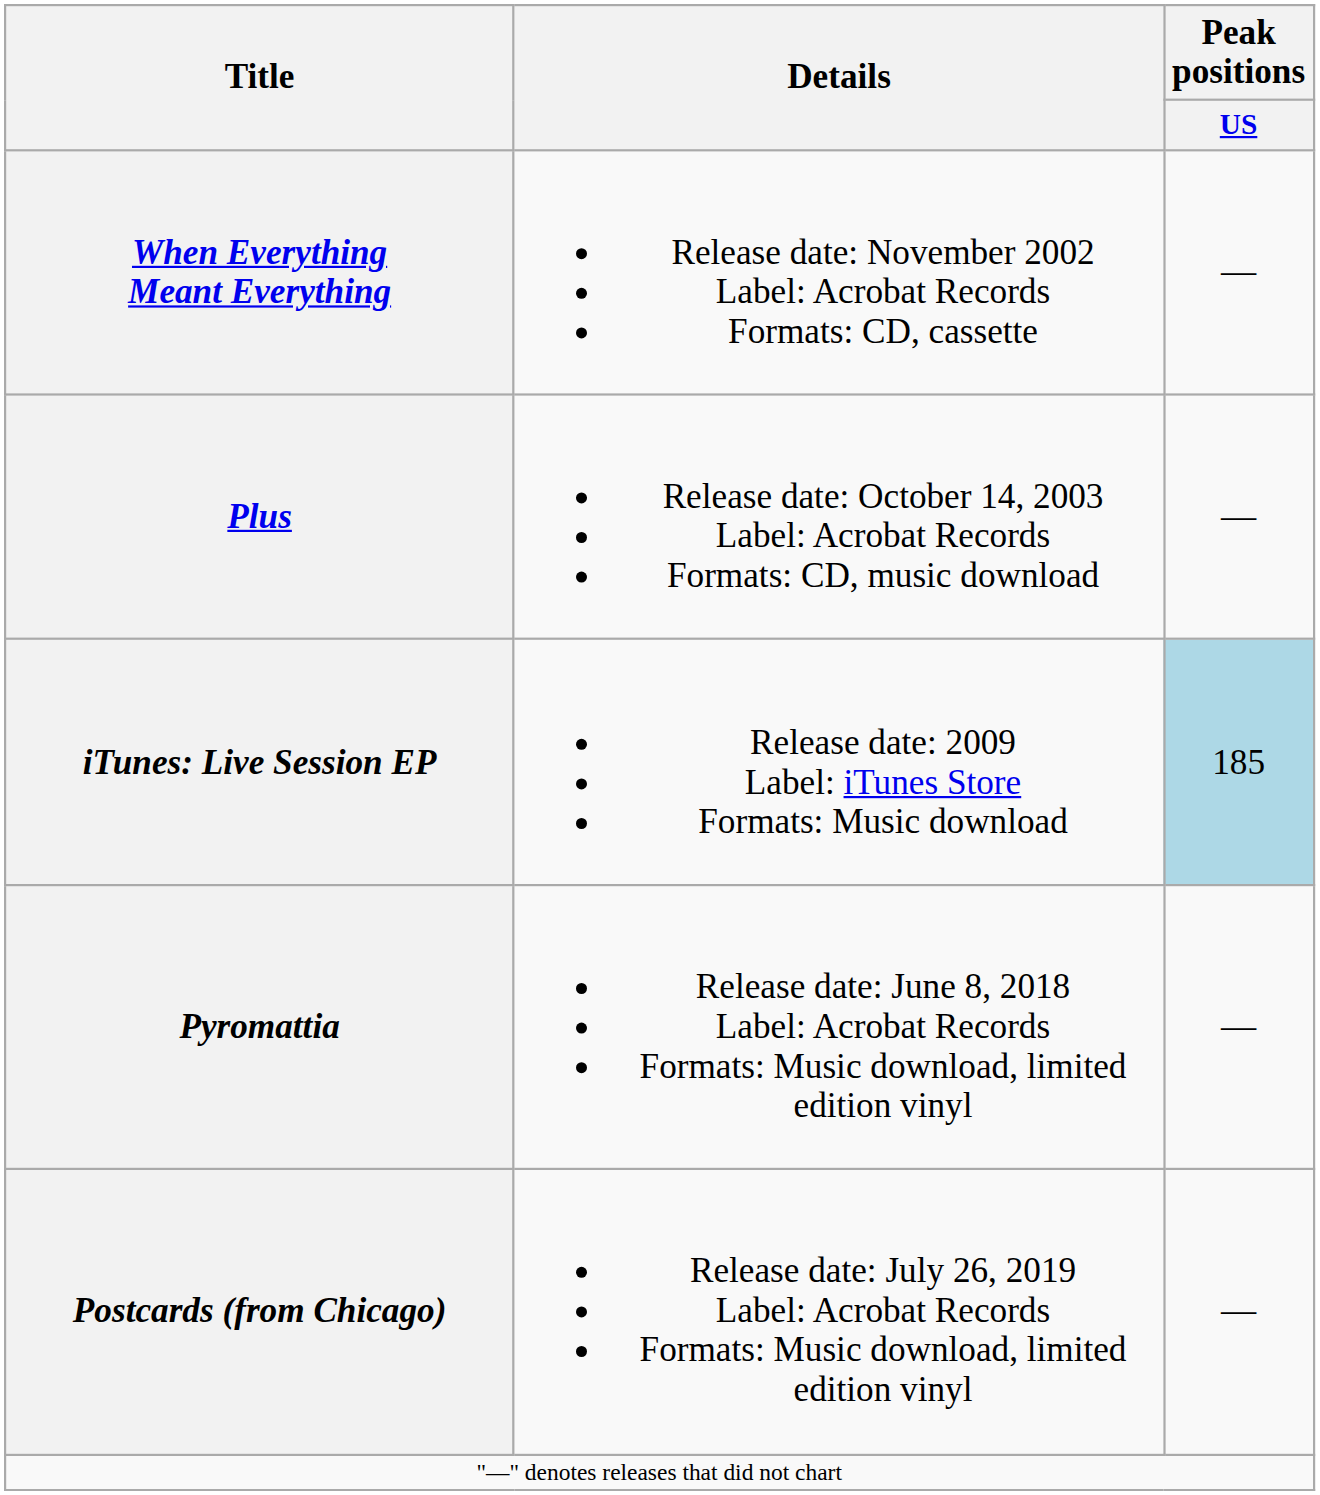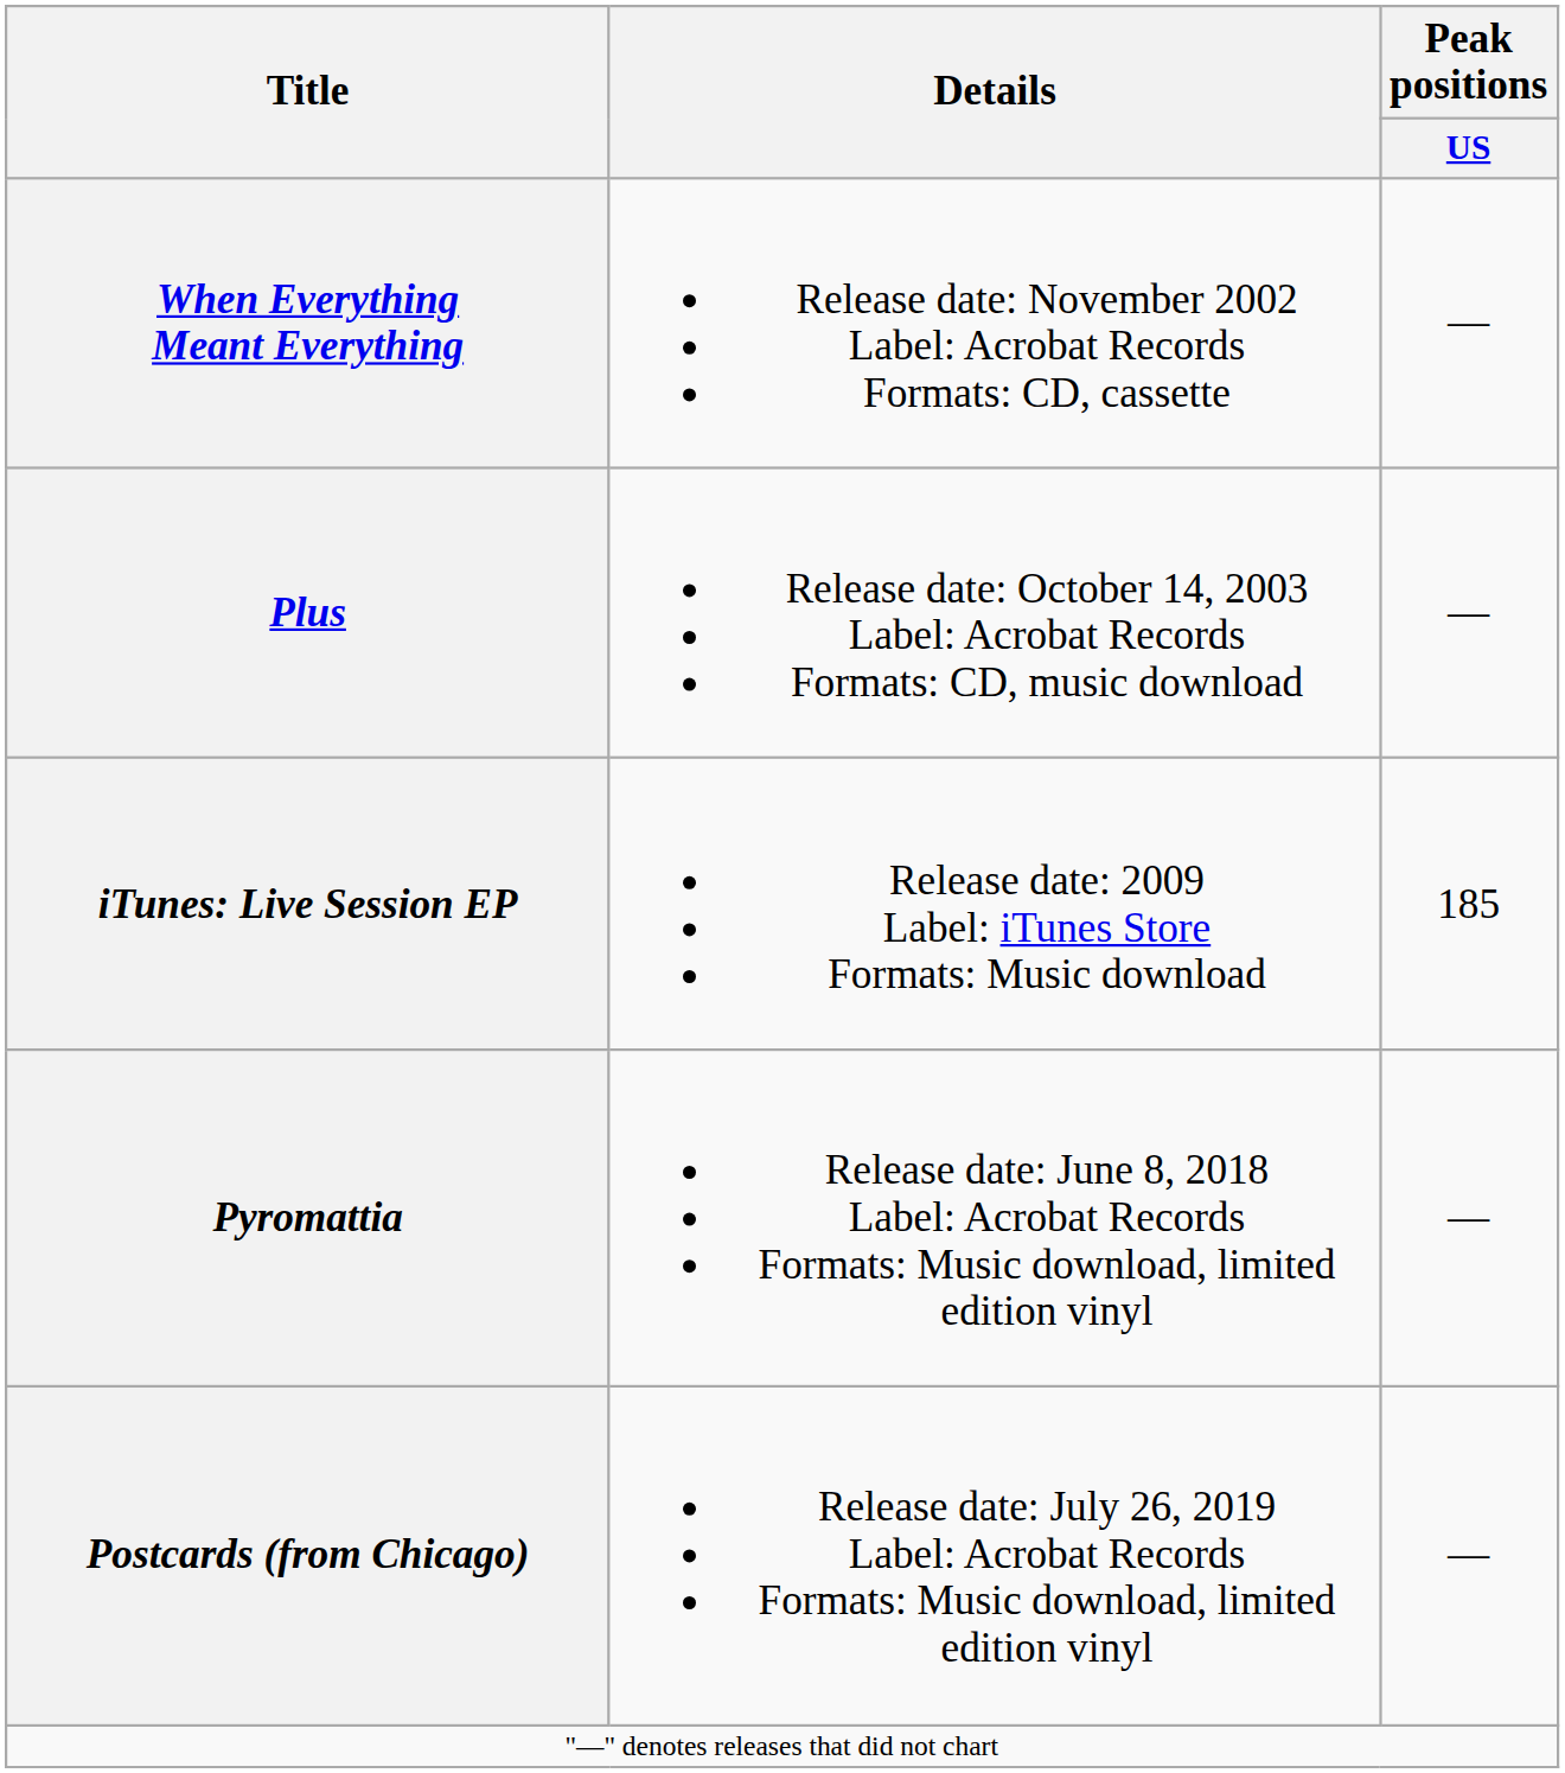iTunes: Live Session EP | Peak positions / US: lightblue background -> no background
